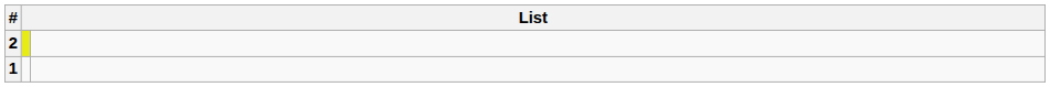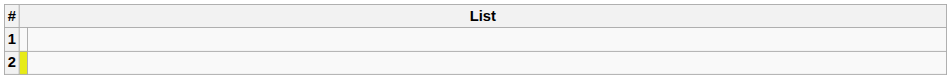rows swapped: 1 <-> 2
